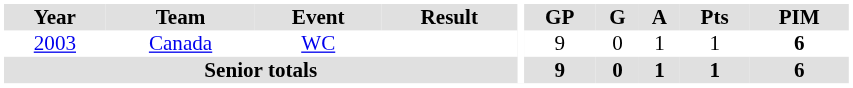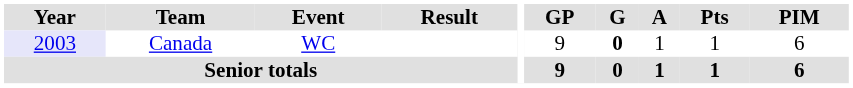Canada | Year: no background -> lavender background
Canada | G: normal -> bold
Canada | PIM: bold -> normal
